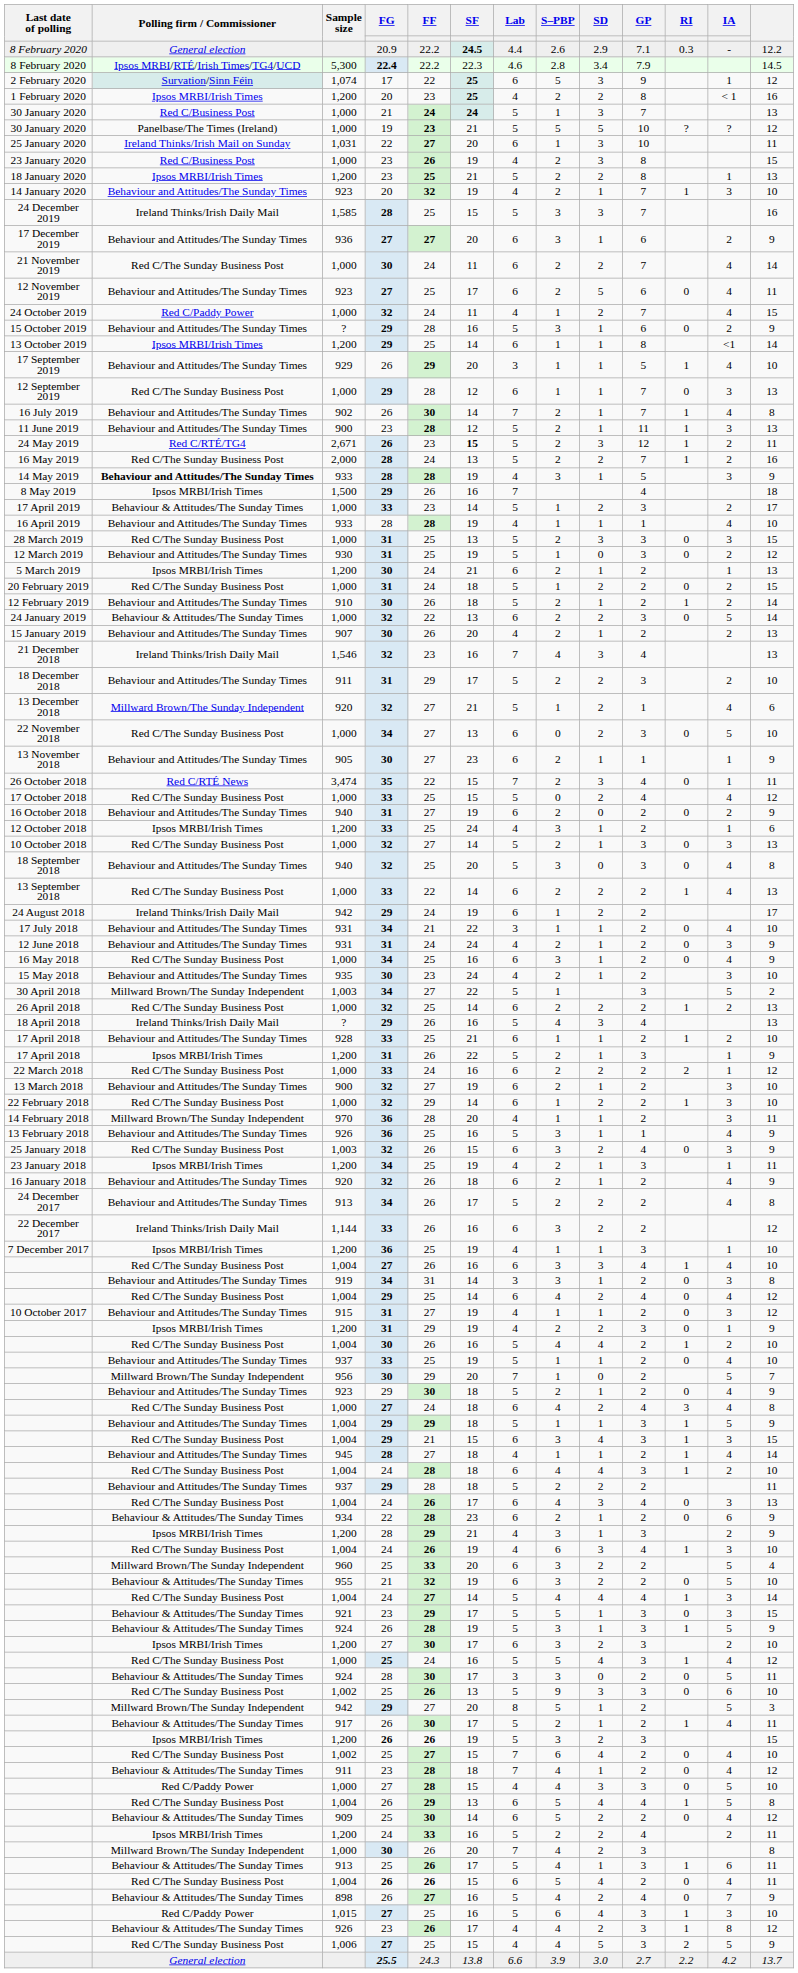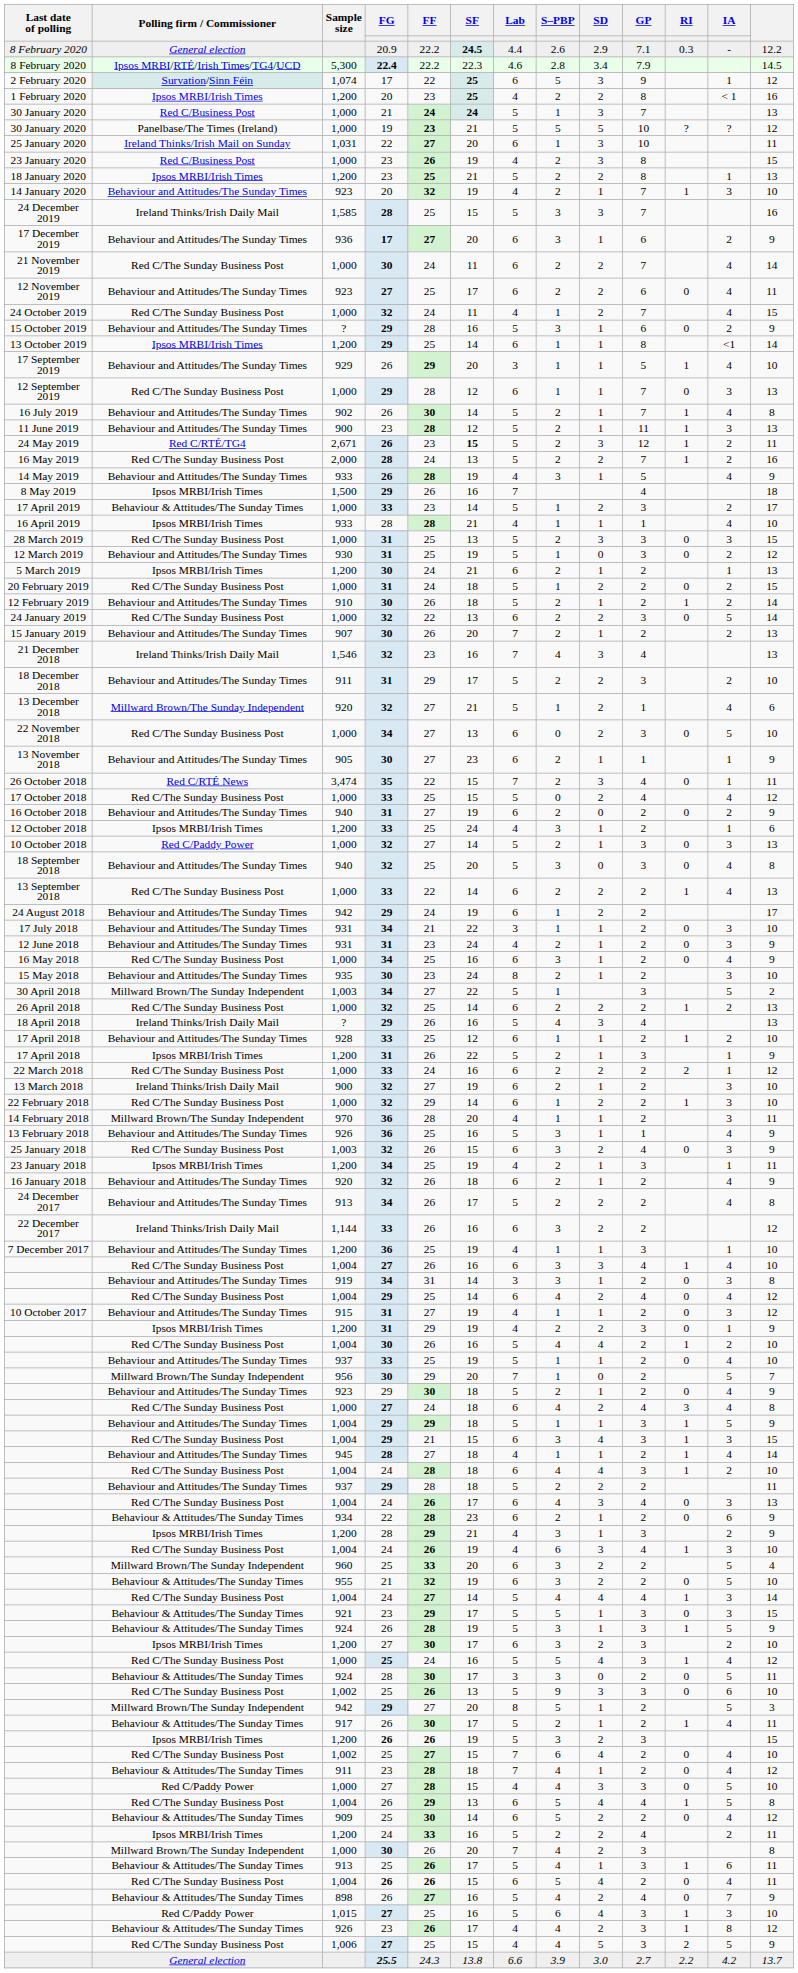17 December 2019 | FG: 27 -> 17
12 November 2019 | SD: 5 -> 2
24 October 2019 | Polling firm / Commissioner: Red C/Paddy Power -> Red C/The Sunday Business Post
16 July 2019 | Lab: 7 -> 5
14 May 2019 | Polling firm / Commissioner: bold -> normal
14 May 2019 | FG: 28 -> 26
14 May 2019 | IA: 3 -> 4
16 April 2019 | Polling firm / Commissioner: Behaviour and Attitudes/The Sunday Times -> Ipsos MRBI/Irish Times
16 April 2019 | SF: 19 -> 21
24 January 2019 | Polling firm / Commissioner: Behaviour & Attitudes/The Sunday Times -> Red C/The Sunday Business Post
15 January 2019 | Lab: 4 -> 7
10 October 2018 | Polling firm / Commissioner: Red C/The Sunday Business Post -> Red C/Paddy Power
24 August 2018 | Polling firm / Commissioner: Ireland Thinks/Irish Daily Mail -> Behaviour and Attitudes/The Sunday Times
17 July 2018 | IA: 4 -> 3
12 June 2018 | FF: 24 -> 23
15 May 2018 | Lab: 4 -> 8
17 April 2018 / 928 | SF: 21 -> 12
13 March 2018 | Polling firm / Commissioner: Behaviour and Attitudes/The Sunday Times -> Ireland Thinks/Irish Daily Mail
7 December 2017 | Polling firm / Commissioner: Ipsos MRBI/Irish Times -> Behaviour and Attitudes/The Sunday Times
